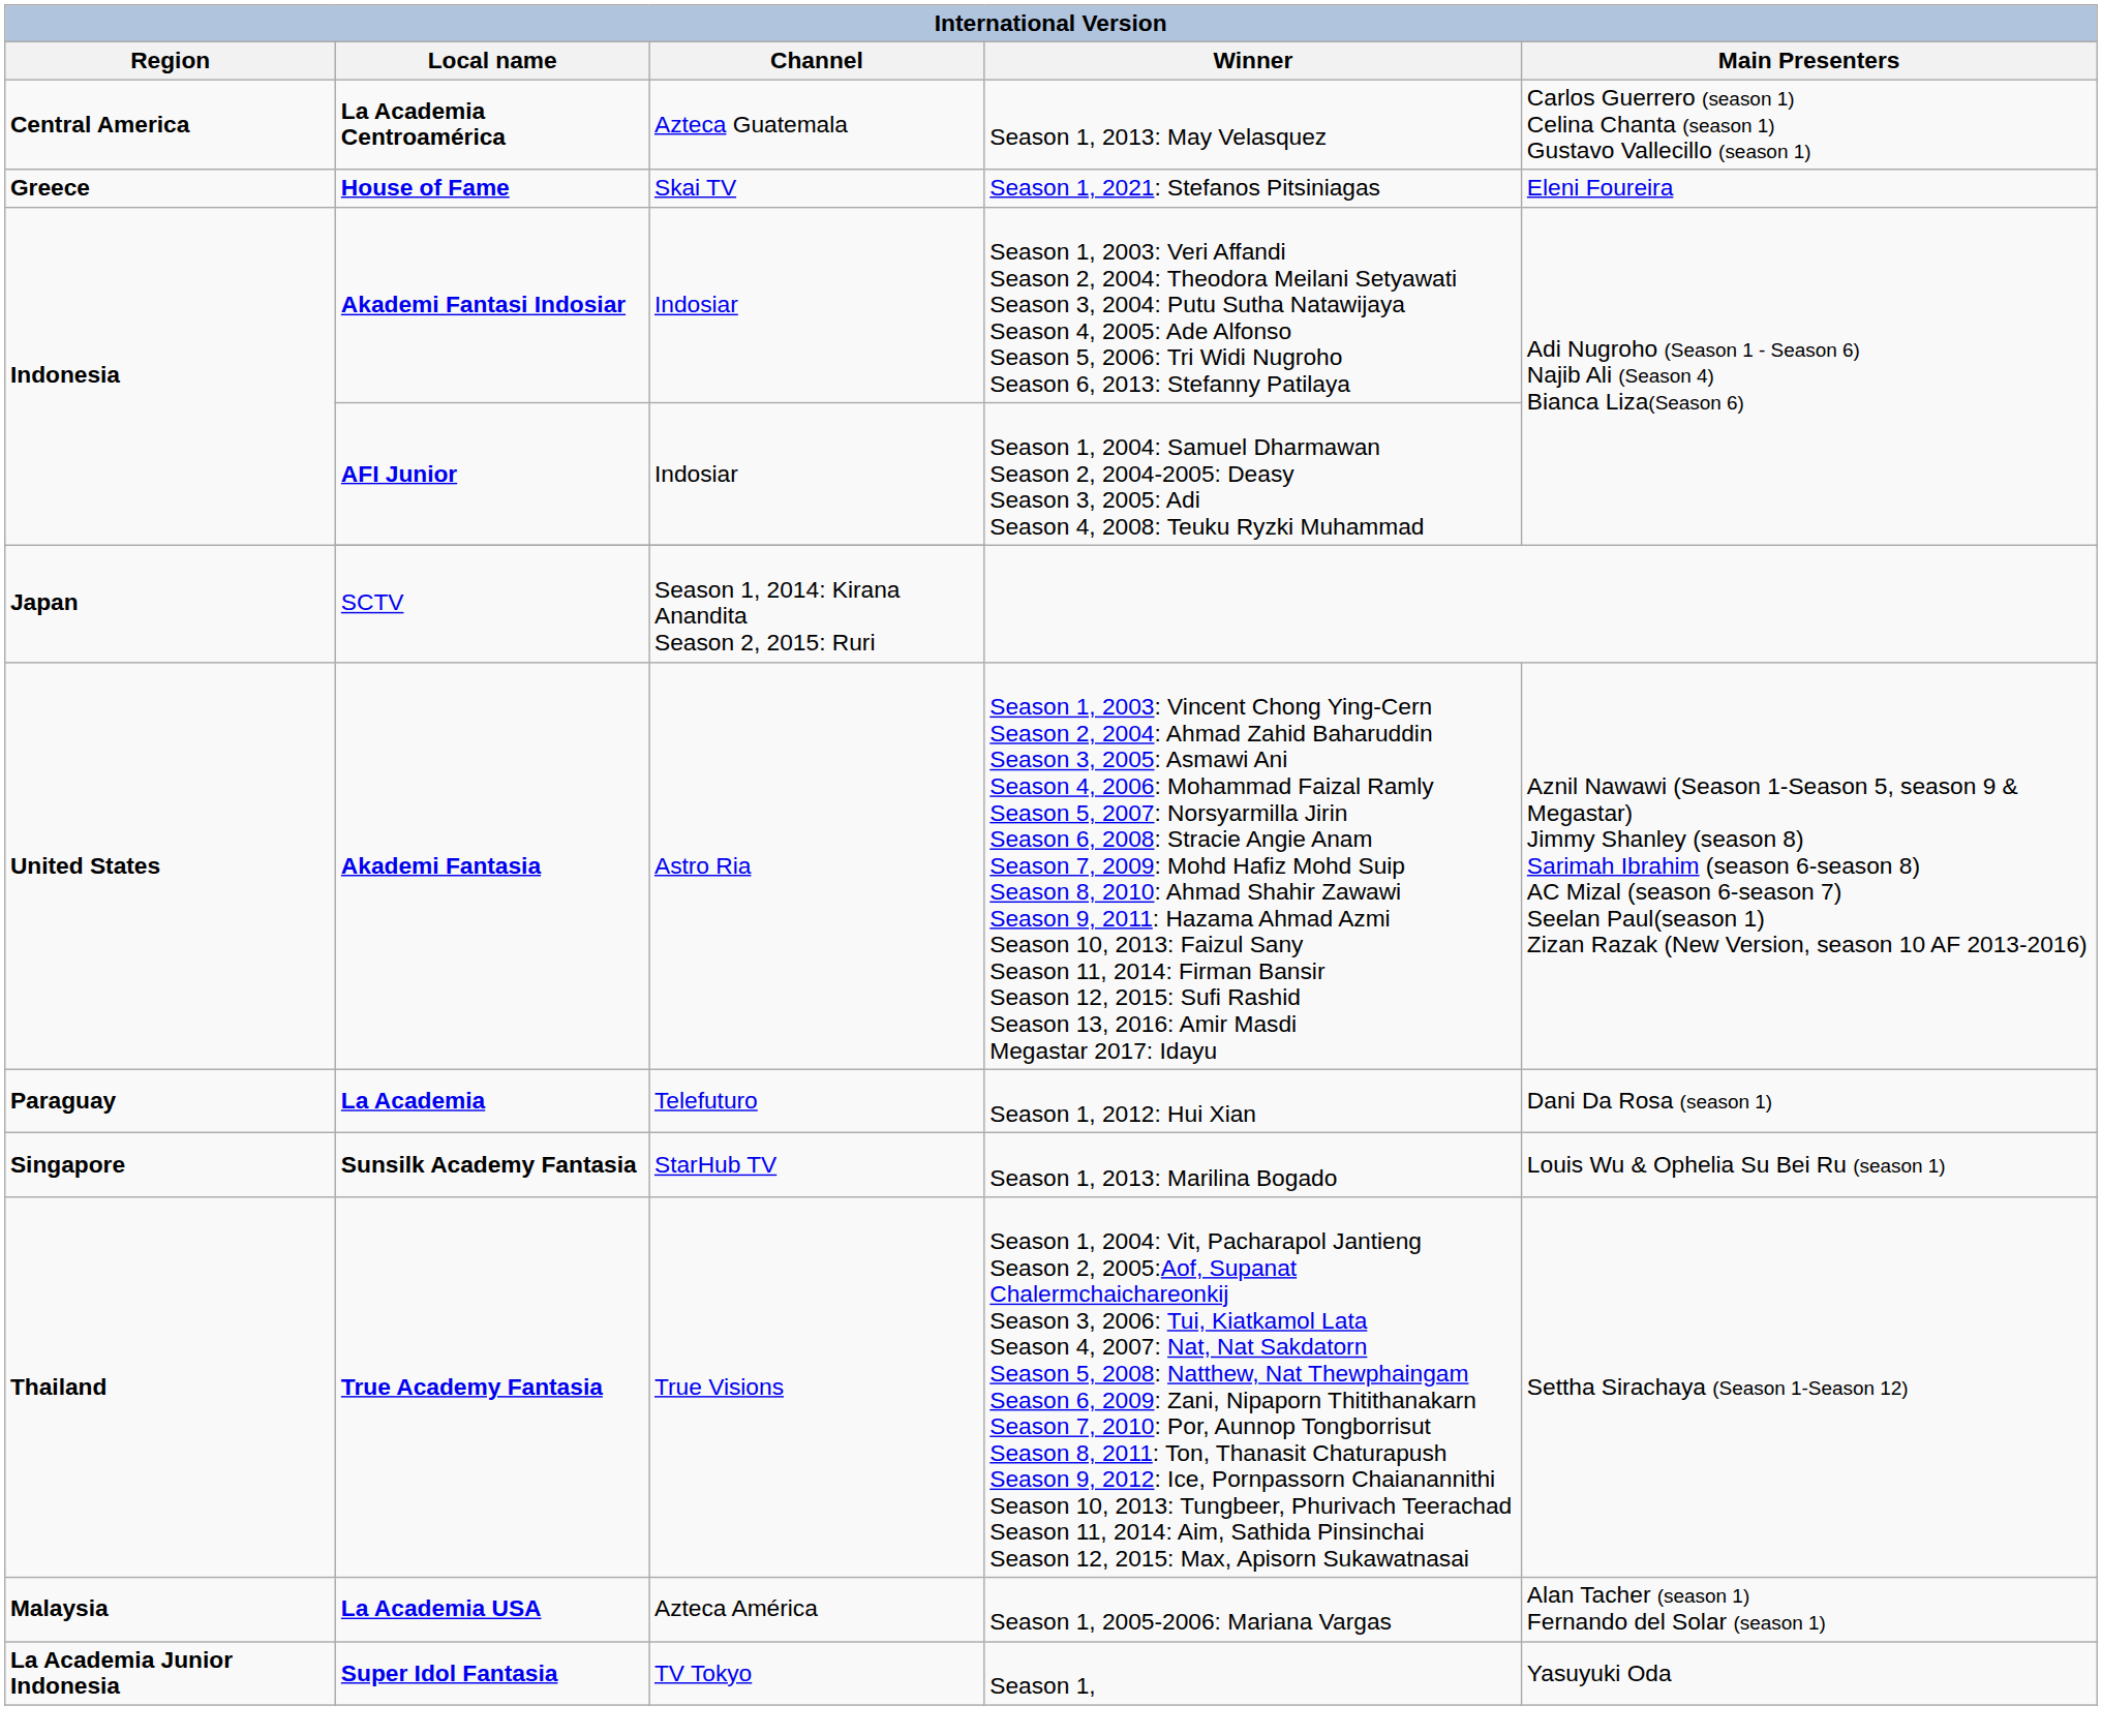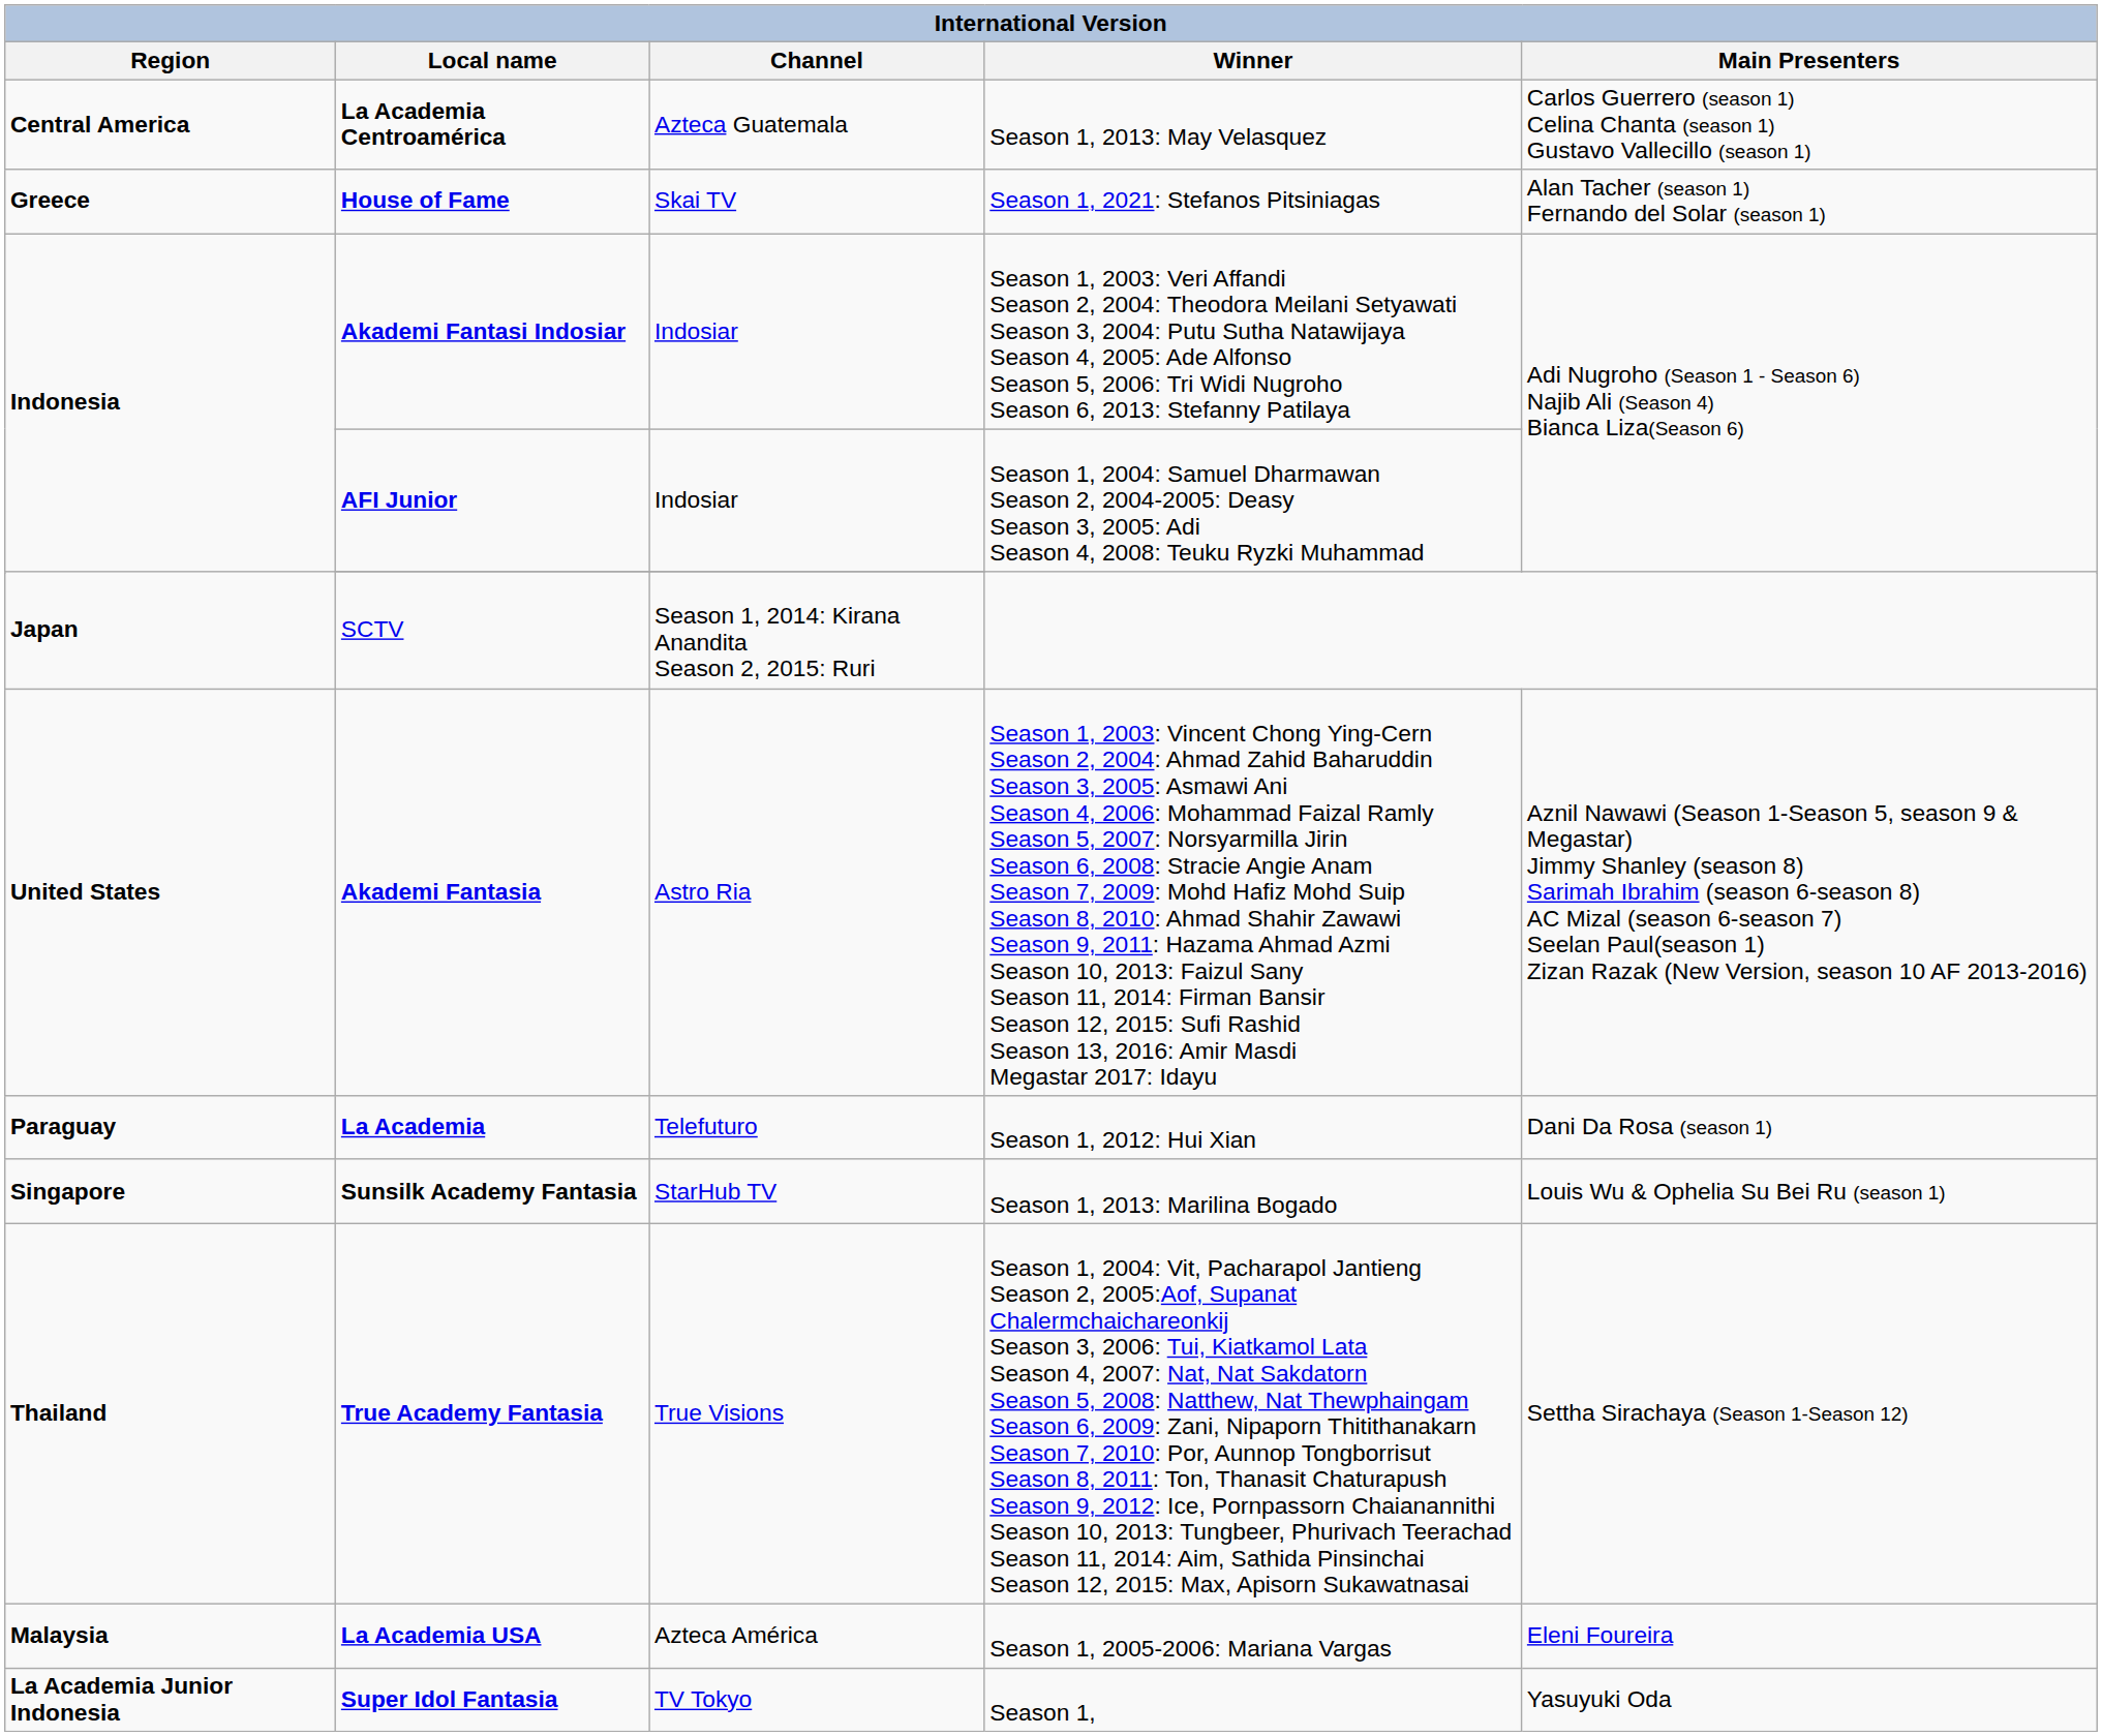House of Fame | Main Presenters: Eleni Foureira -> Alan Tacher (season 1) Fernando del Solar (season 1)
La Academia USA | Main Presenters: Alan Tacher (season 1) Fernando del Solar (season 1) -> Eleni Foureira
